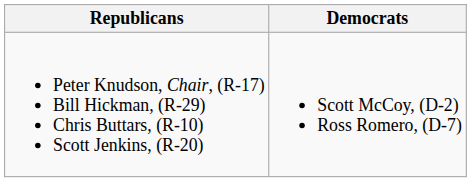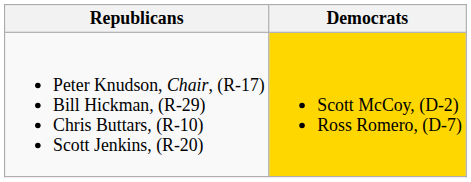row 2 | Democrats: no background -> gold background
